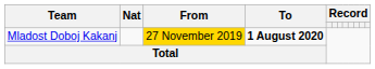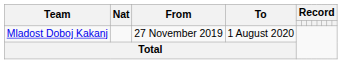Mladost Doboj Kakanj | From: gold background -> no background
Mladost Doboj Kakanj | To: bold -> normal
